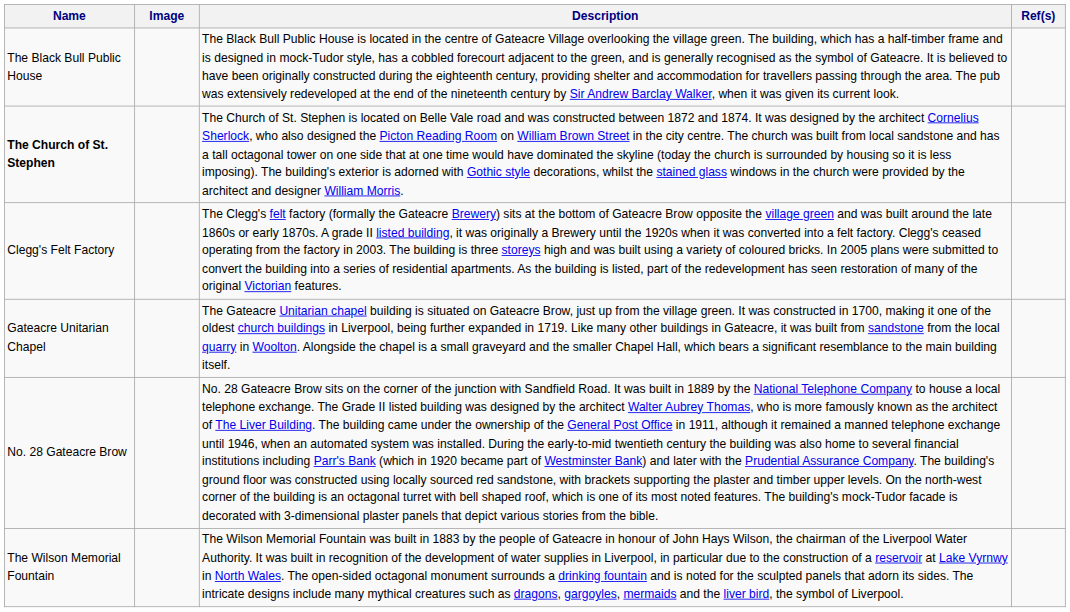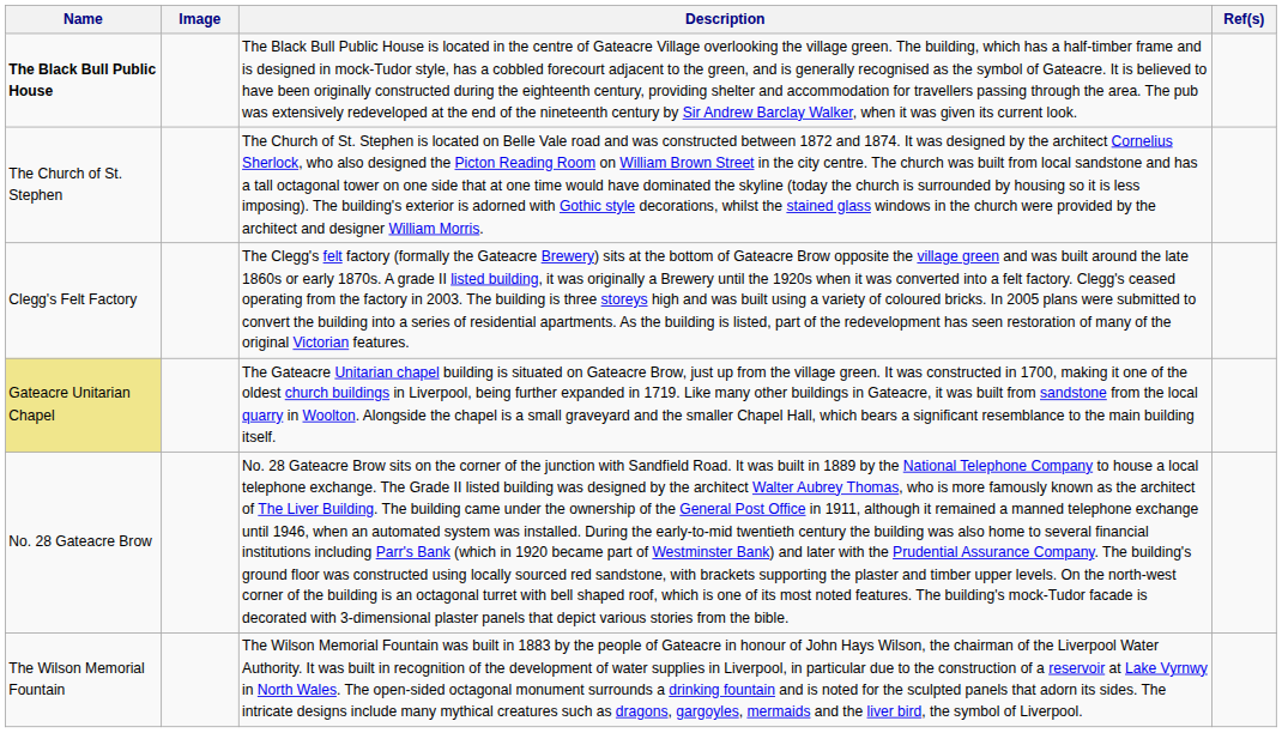The Black Bull Public House | Name: normal -> bold
The Church of St. Stephen | Name: bold -> normal
Gateacre Unitarian Chapel | Name: no background -> khaki background
